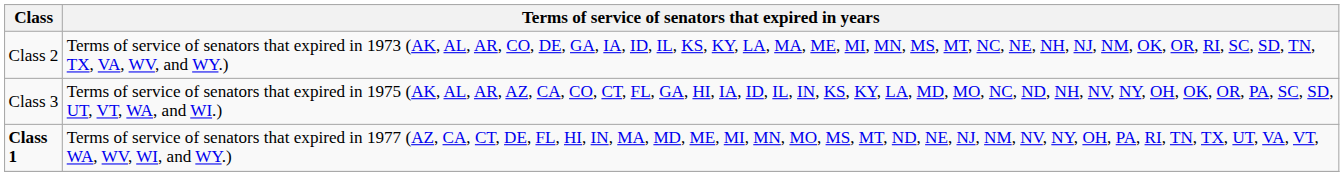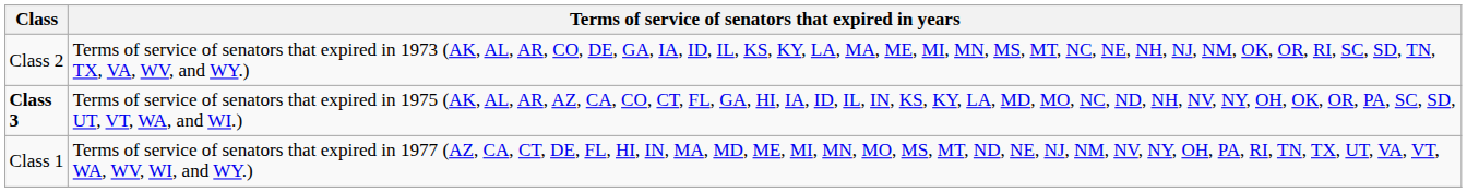Class 3 | Class: normal -> bold
Class 1 | Class: bold -> normal
